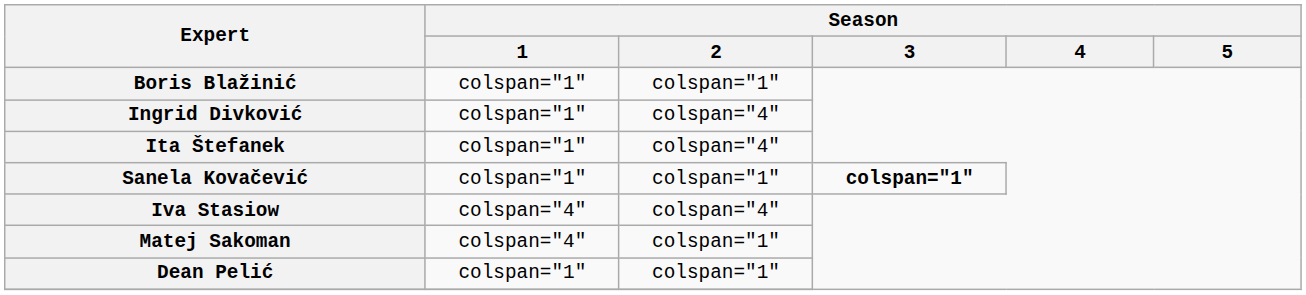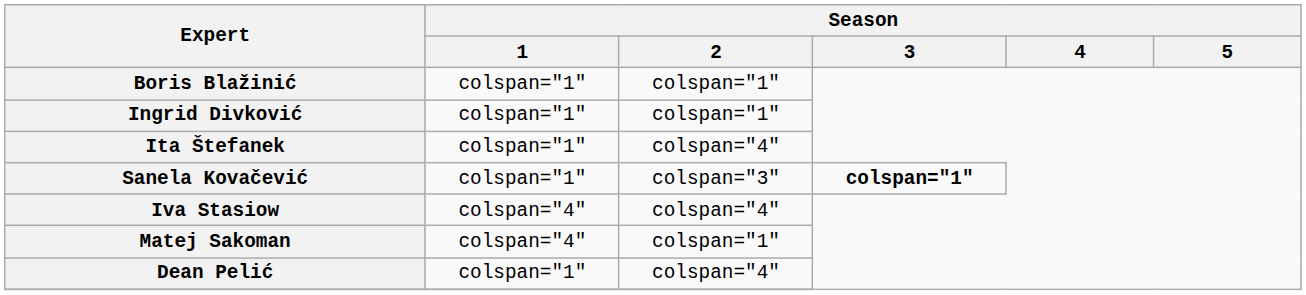Ingrid Divković | Season / 2: colspan="4" -> colspan="1"
Sanela Kovačević | Season / 2: colspan="1" -> colspan="3"
Dean Pelić | Season / 2: colspan="1" -> colspan="4"
